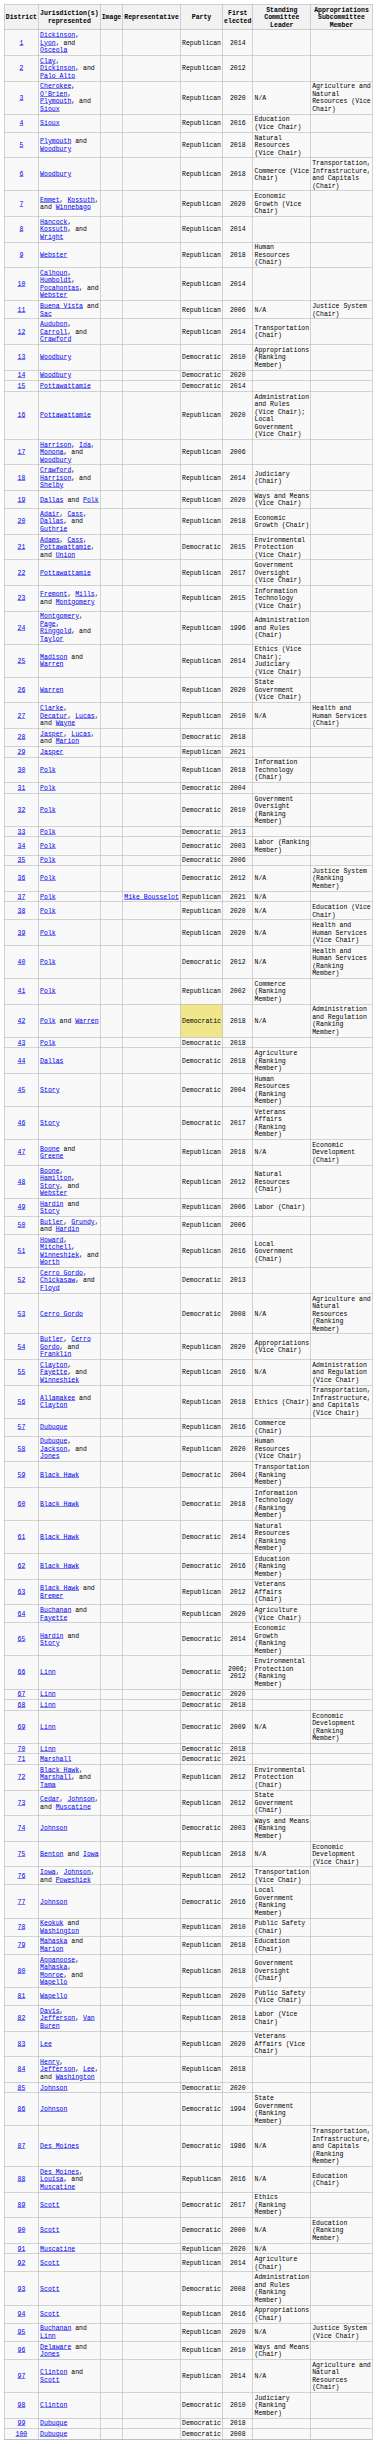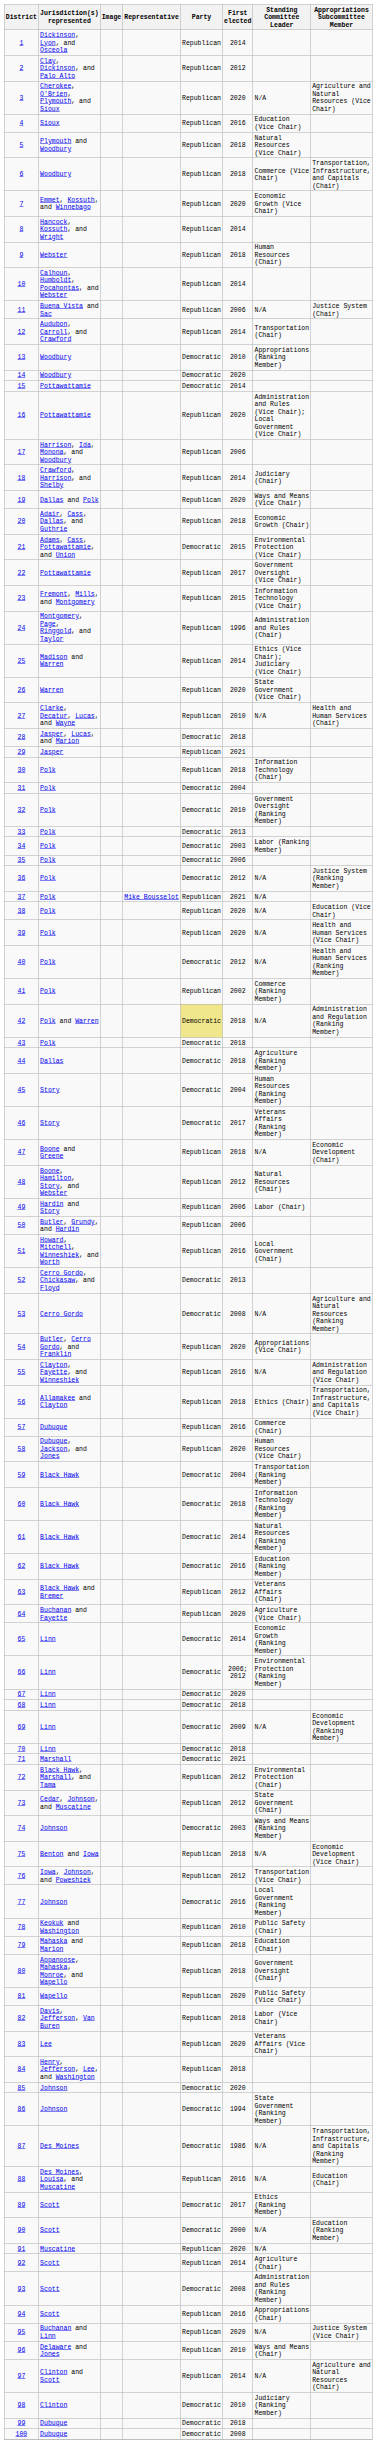65 | Jurisdiction(s) represented: Hardin and Story -> Linn
